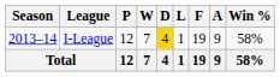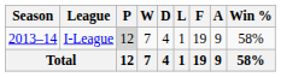I-League | P: no background -> lightgrey background
I-League | D: gold background -> no background
